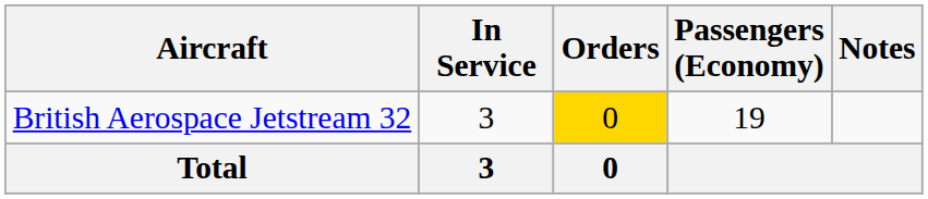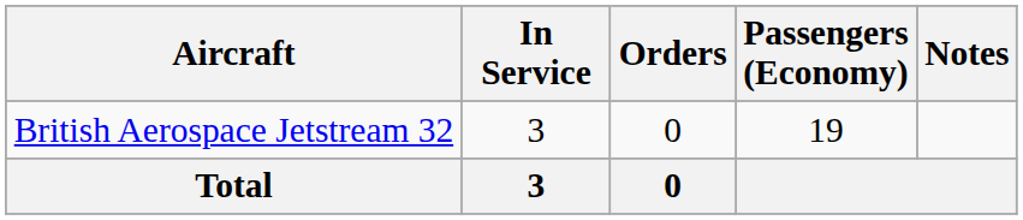British Aerospace Jetstream 32 | Orders: gold background -> no background
